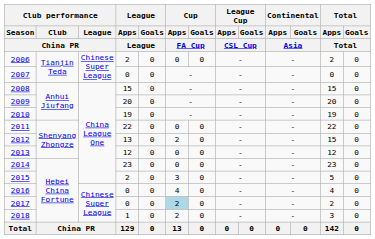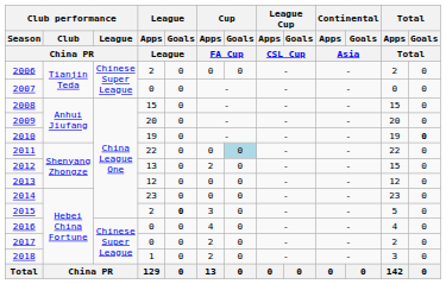2010 | Total / Goals / Total: normal -> bold
2011 | Cup / Goals / FA Cup: no background -> lightblue background
2015 | League / Goals / League: normal -> bold
2017 | Cup / Apps / FA Cup: lightblue background -> no background
